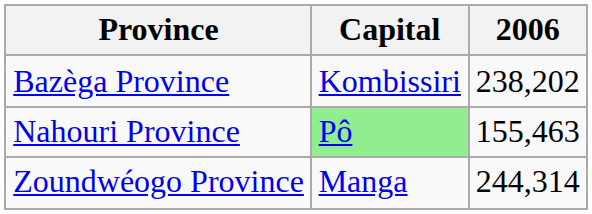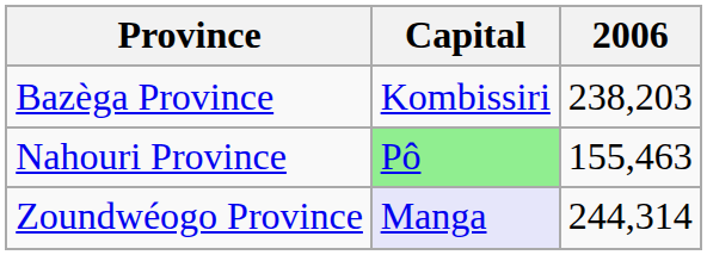Bazèga Province | 2006: 238,202 -> 238,203
Zoundwéogo Province | Capital: no background -> lavender background
